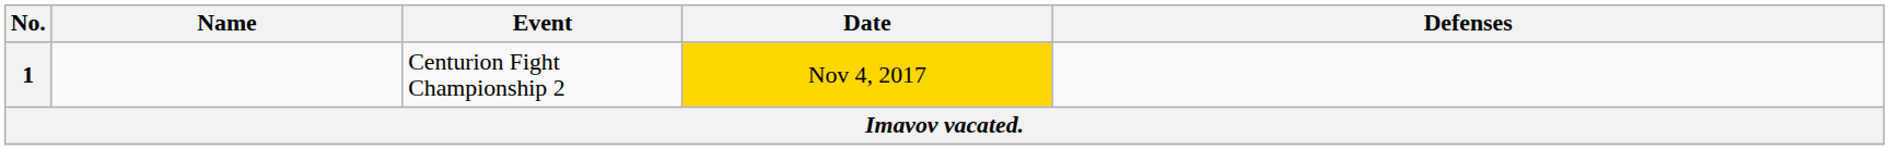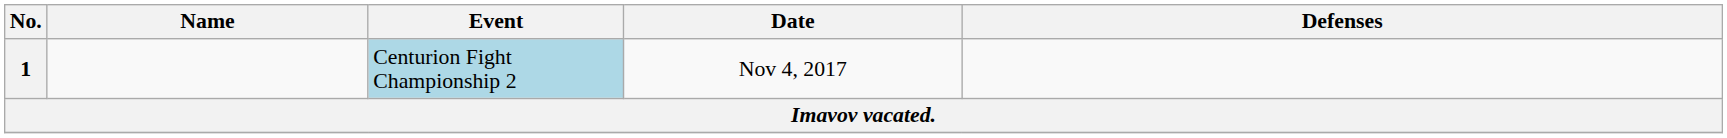1 | Event: no background -> lightblue background
1 | Date: gold background -> no background
